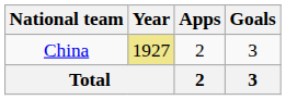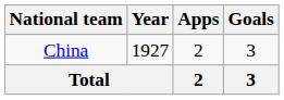China | Year: khaki background -> no background
